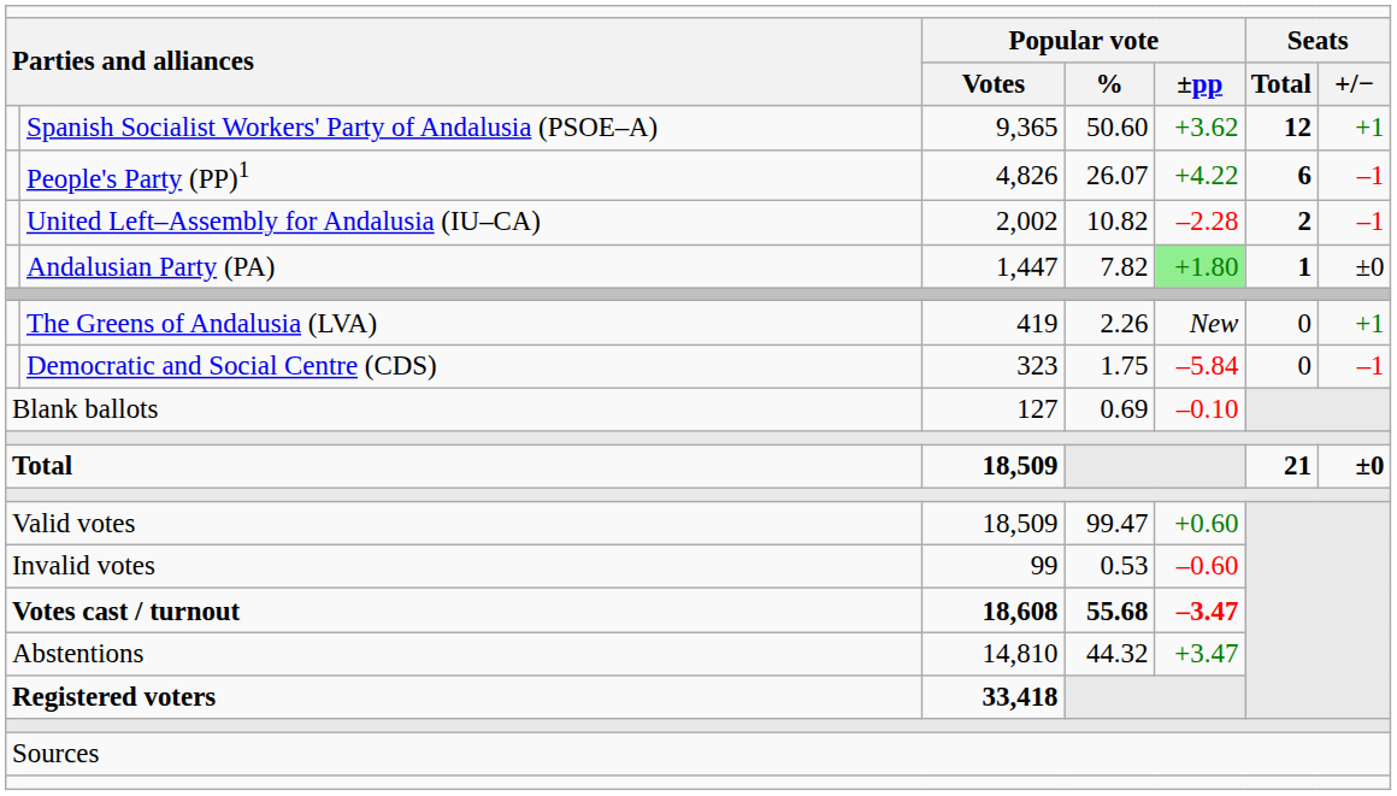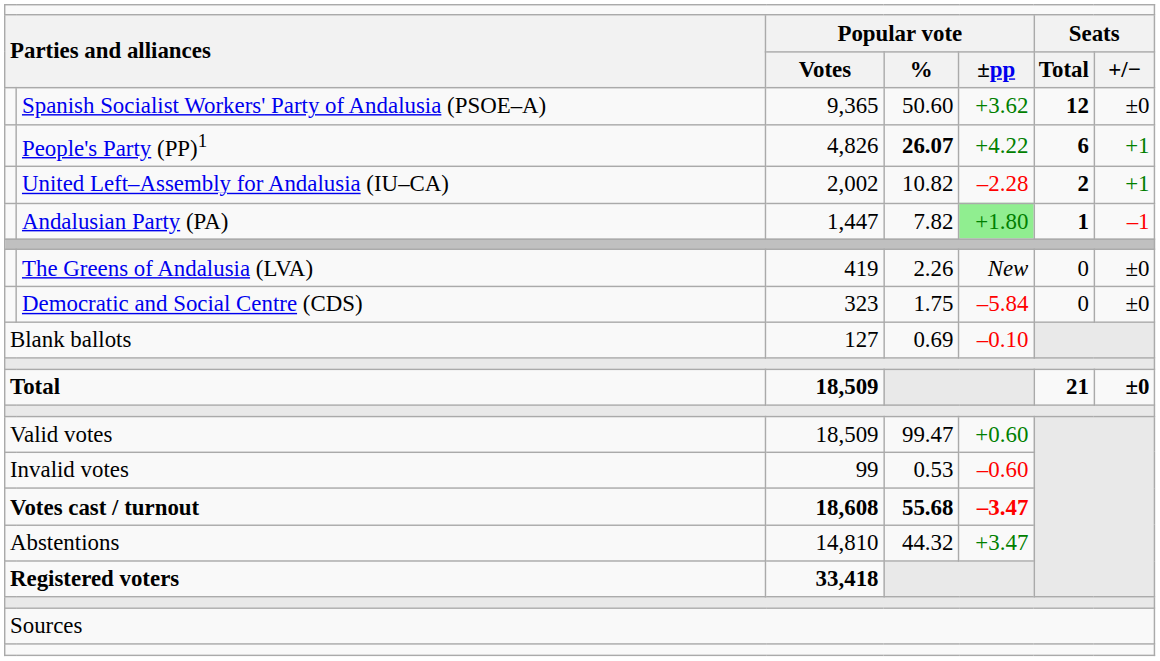Spanish Socialist Workers' Party of Andalusia (PSOE–A) | column 7: +1 -> ±0
People's Party (PP)1 | column 4: normal -> bold
People's Party (PP)1 | column 7: –1 -> +1
United Left–Assembly for Andalusia (IU–CA) | column 7: –1 -> +1
Andalusian Party (PA) | column 7: ±0 -> –1
The Greens of Andalusia (LVA) | column 7: +1 -> ±0
Democratic and Social Centre (CDS) | column 7: –1 -> ±0
